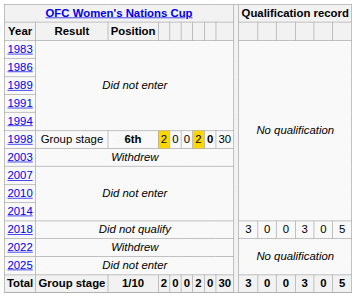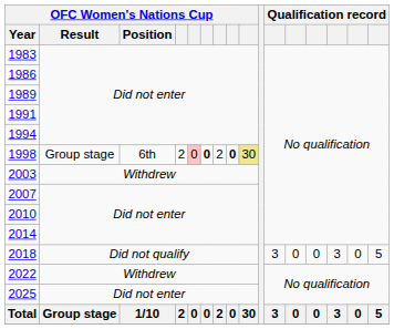1998 | OFC Women's Nations Cup / Position: bold -> normal
1998 | column 4: gold background -> no background
1998 | column 5: no background -> pink background
1998 | column 6: normal -> bold
1998 | column 7: gold background -> no background
1998 | column 9: no background -> khaki background
